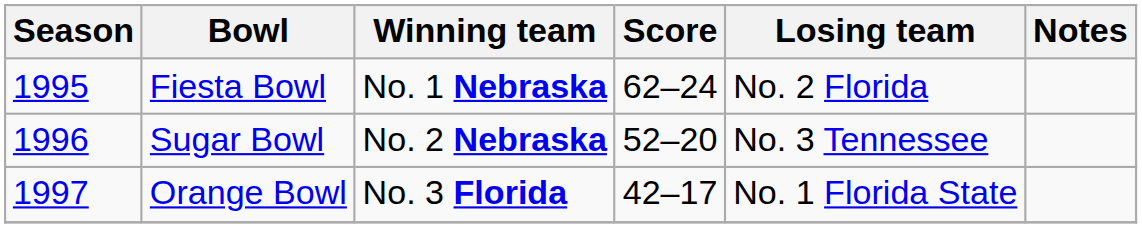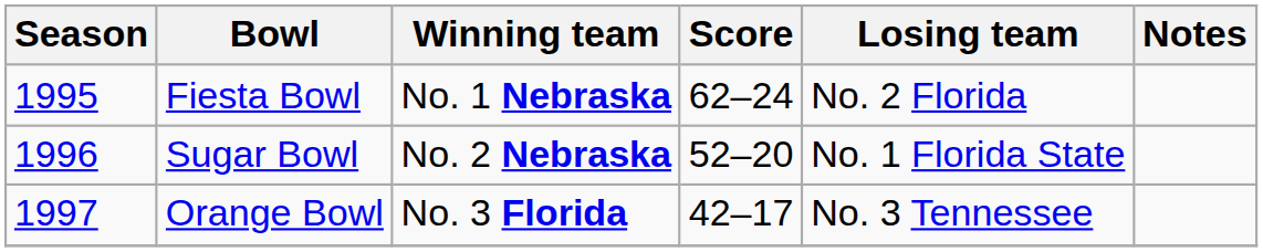Sugar Bowl | Losing team: No. 3 Tennessee -> No. 1 Florida State
Orange Bowl | Losing team: No. 1 Florida State -> No. 3 Tennessee
